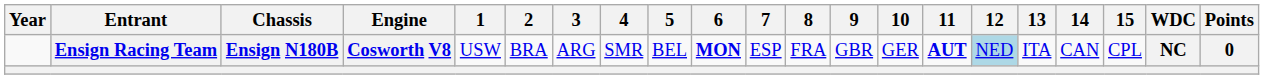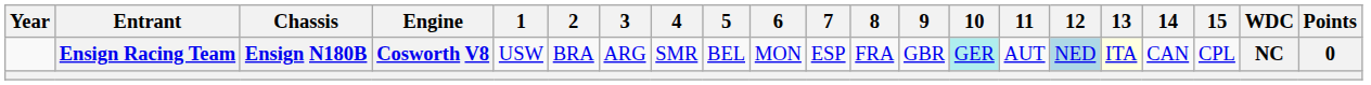Ensign Racing Team | 6: bold -> normal
Ensign Racing Team | 10: no background -> paleturquoise background
Ensign Racing Team | 11: bold -> normal
Ensign Racing Team | 13: no background -> lightyellow background
